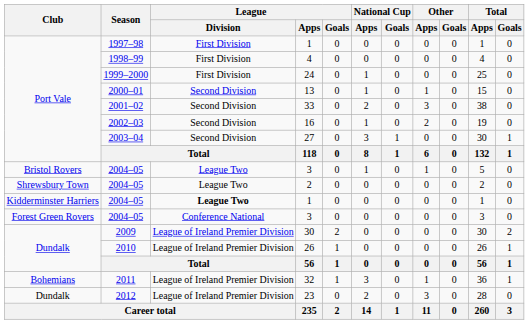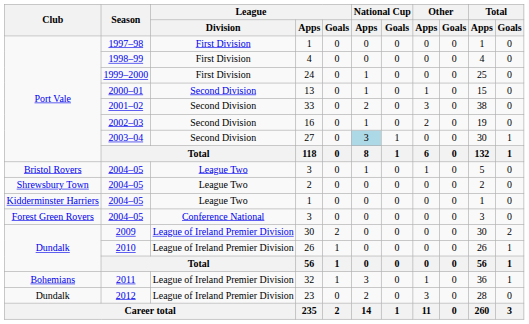27 | National Cup / Apps: no background -> lightblue background
Kidderminster Harriers / 1 | League / Division: bold -> normal
